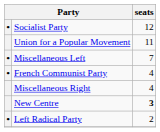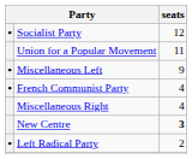Miscellaneous Left | seats: 7 -> 9
